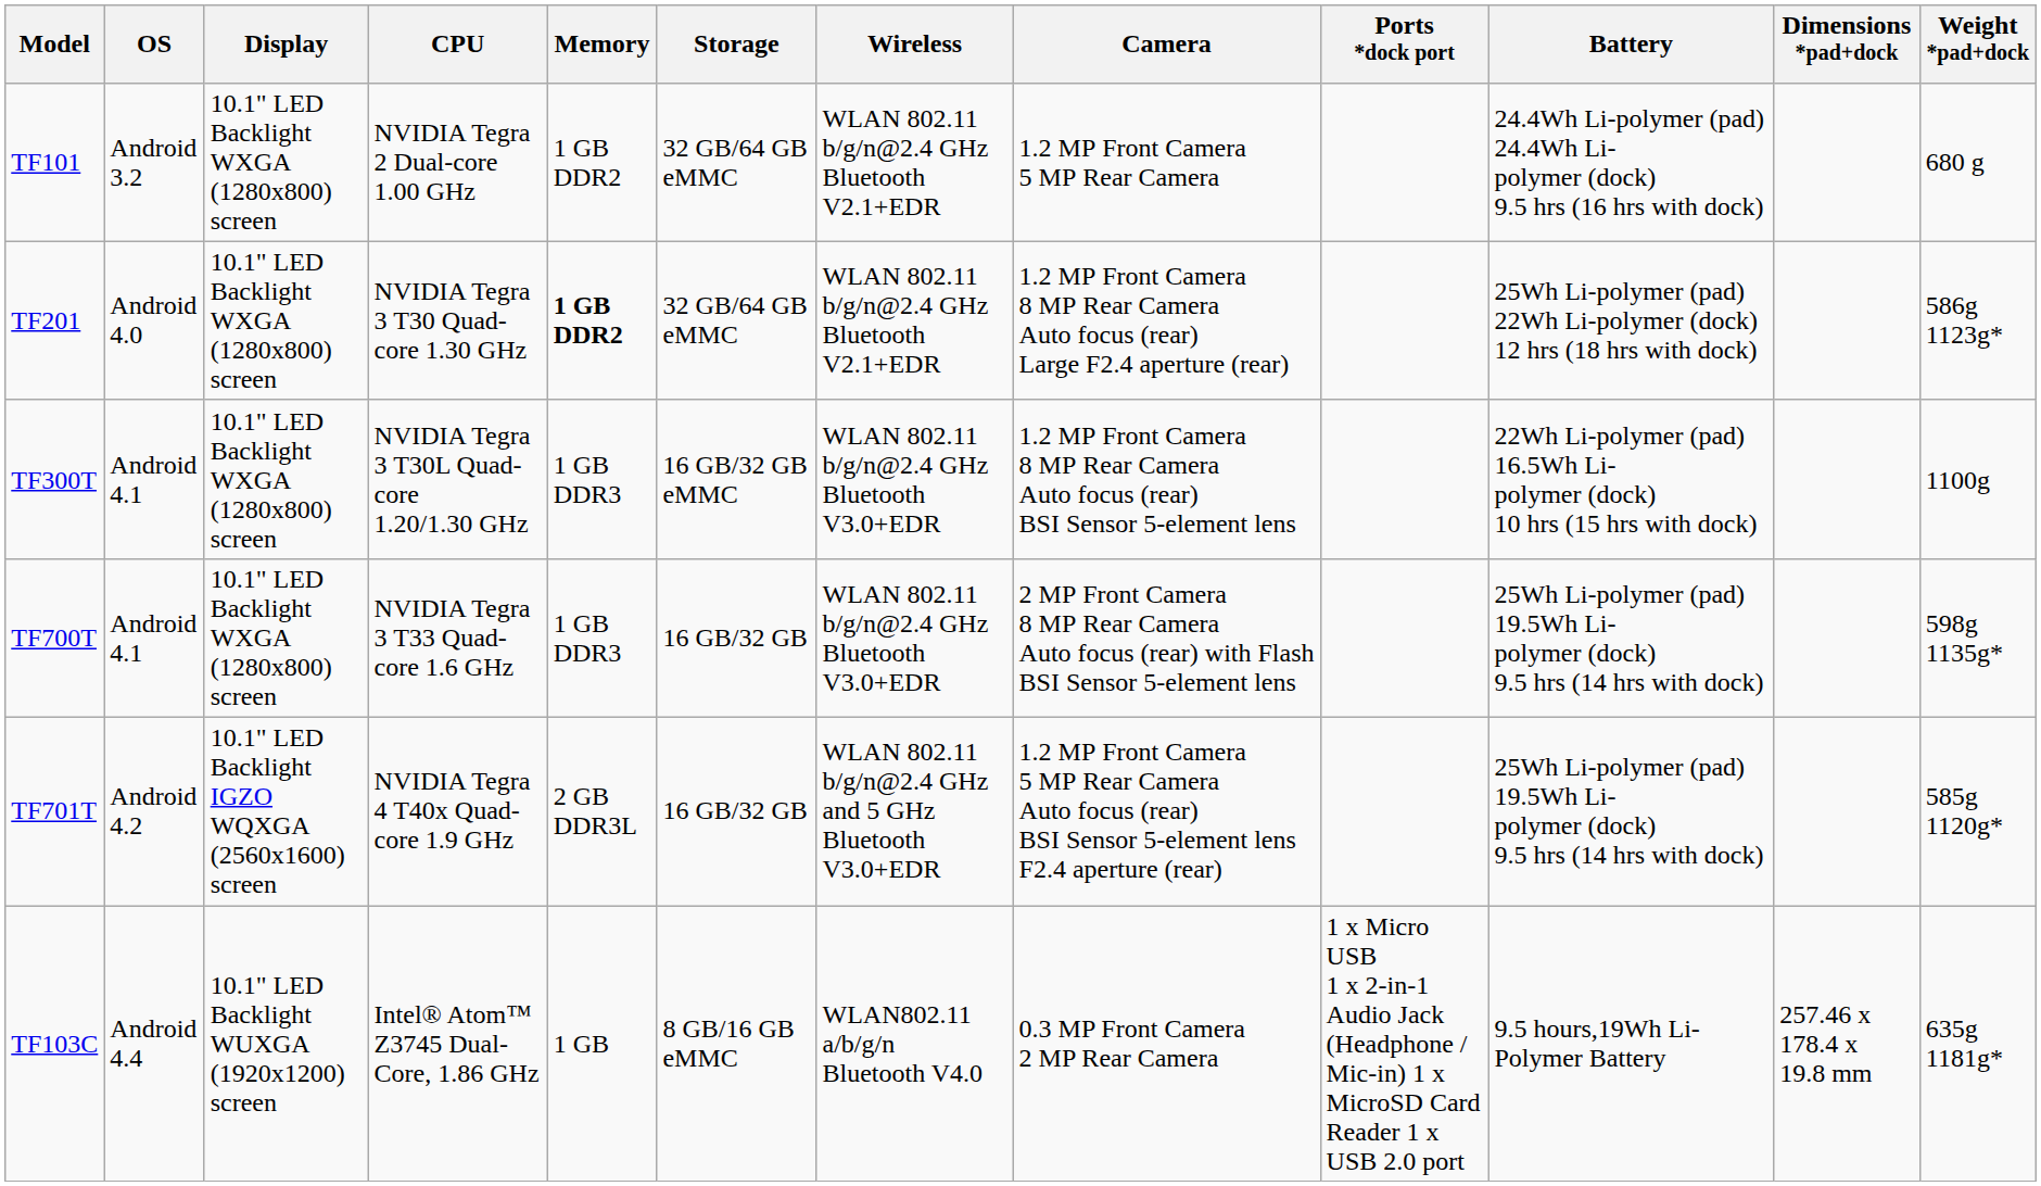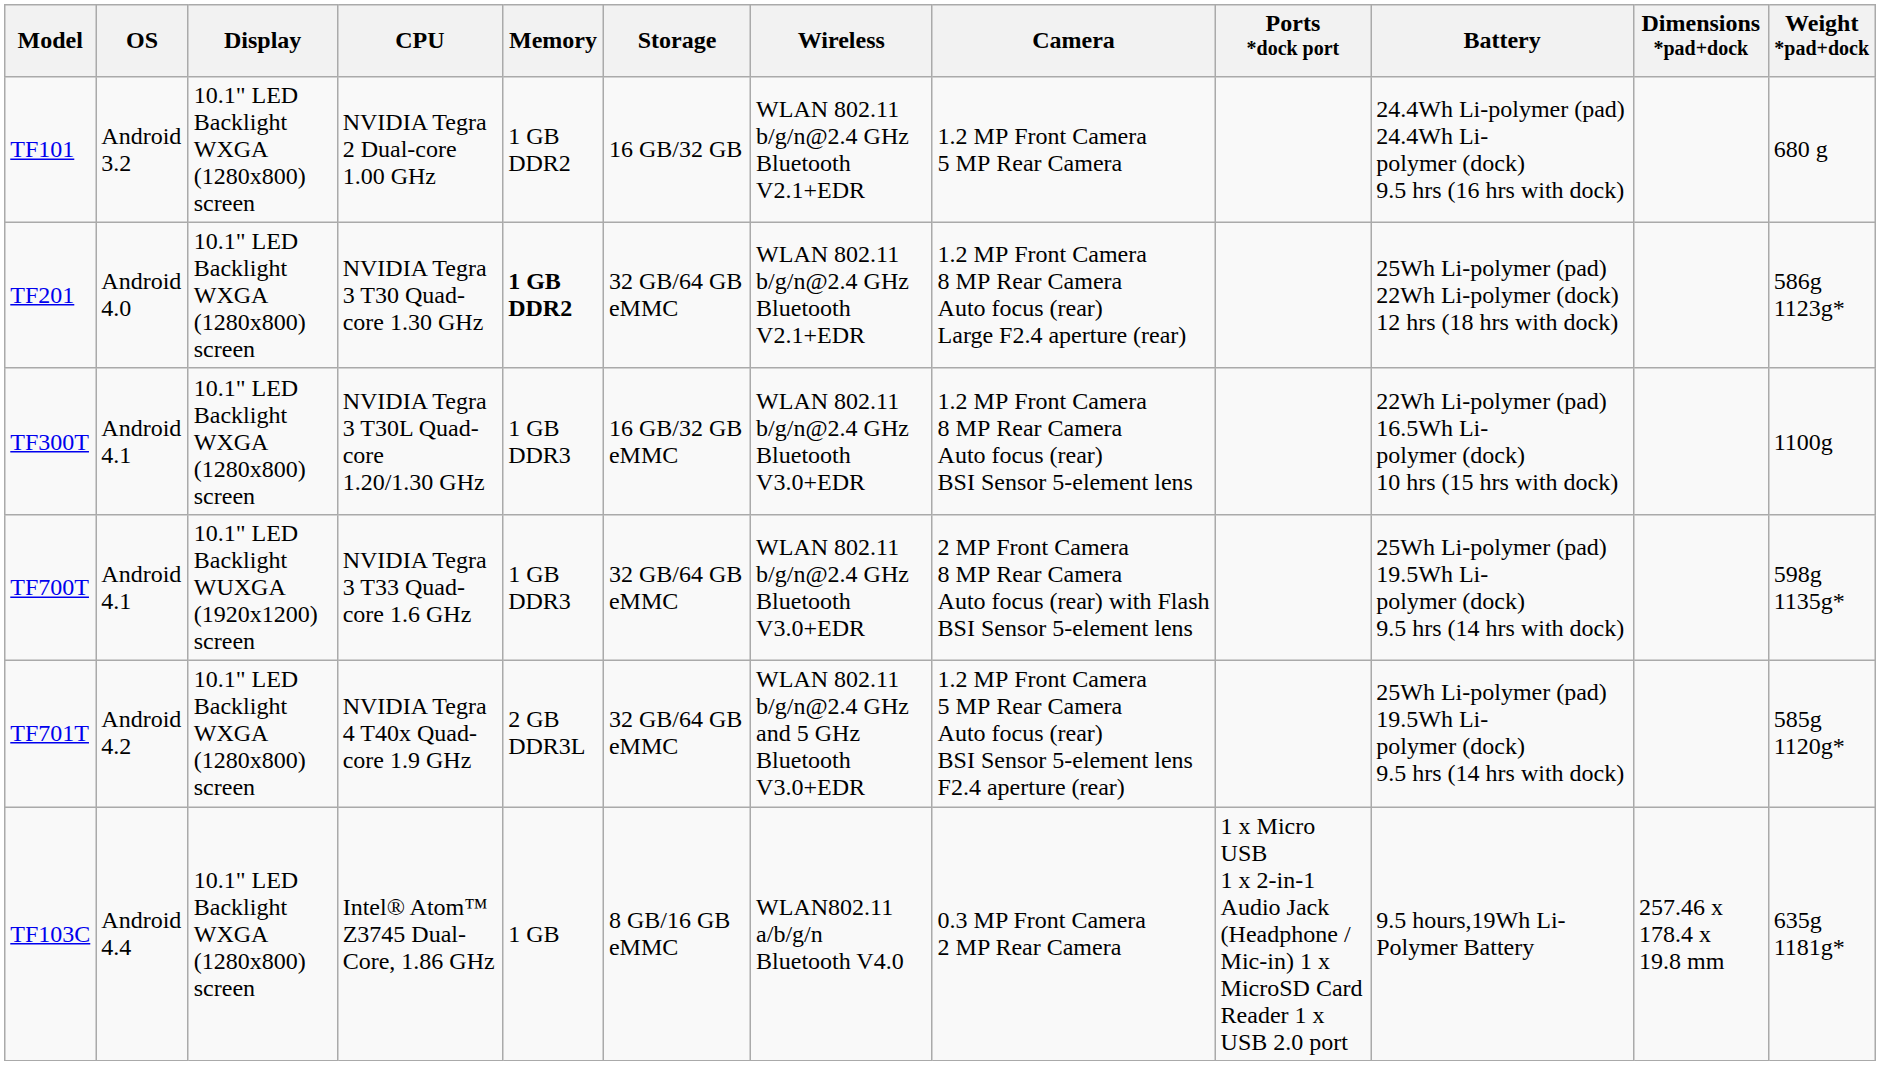TF101 | Storage: 32 GB/64 GB eMMC -> 16 GB/32 GB
TF700T | Display: 10.1" LED Backlight WXGA (1280x800) screen -> 10.1" LED Backlight WUXGA (1920x1200) screen
TF700T | Storage: 16 GB/32 GB -> 32 GB/64 GB eMMC
TF701T | Display: 10.1" LED Backlight IGZO WQXGA (2560x1600) screen -> 10.1" LED Backlight WXGA (1280x800) screen
TF701T | Storage: 16 GB/32 GB -> 32 GB/64 GB eMMC
TF103C | Display: 10.1" LED Backlight WUXGA (1920x1200) screen -> 10.1" LED Backlight WXGA (1280x800) screen
